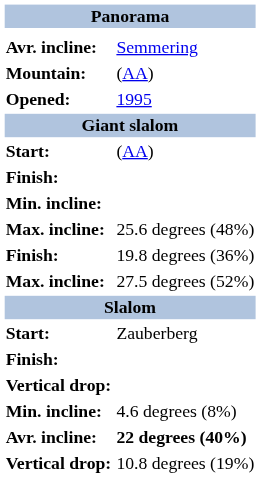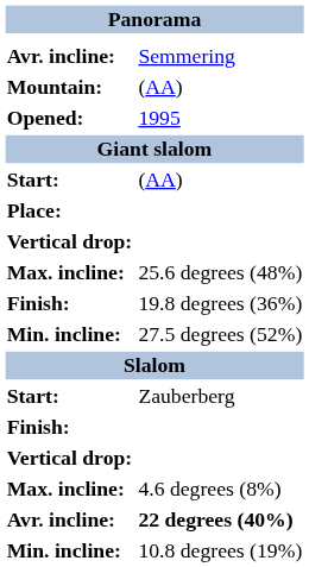row 7 | column 1: Finish: -> Place:
row 8 | column 1: Min. incline: -> Vertical drop:
row 11 | column 1: Max. incline: -> Min. incline:
row 16 | column 1: Min. incline: -> Max. incline:
row 18 | column 1: Vertical drop: -> Min. incline:
